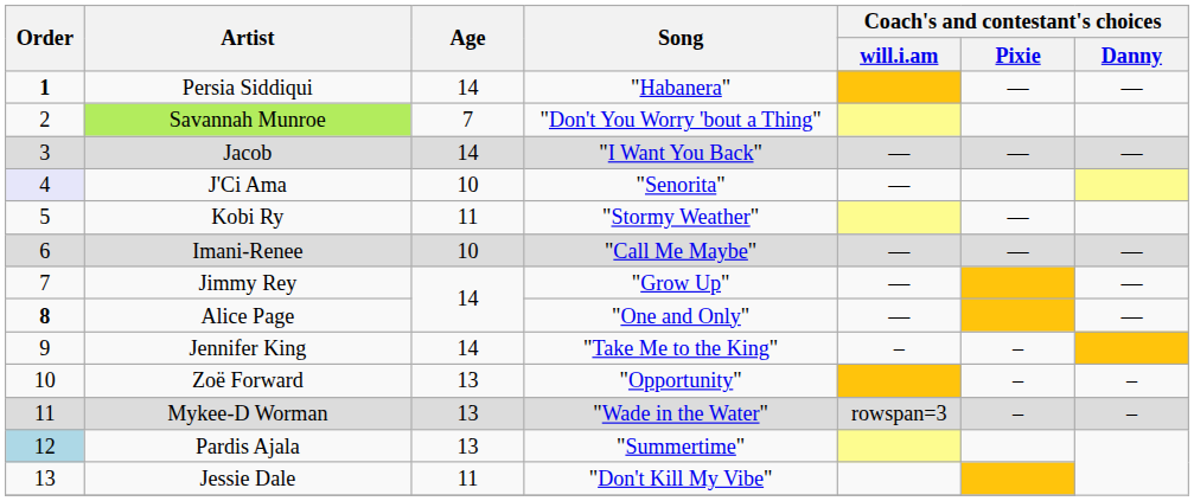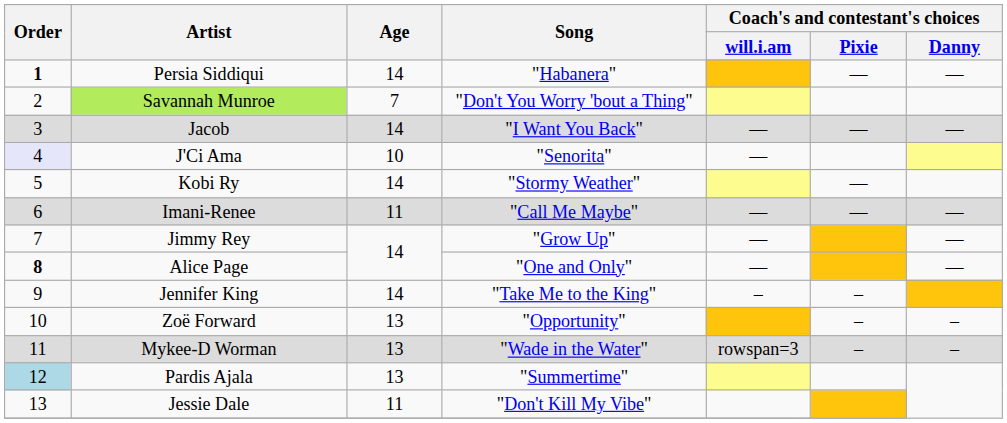Kobi Ry | Age: 11 -> 14
Imani-Renee | Age: 10 -> 11
